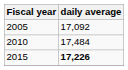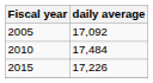2015 | daily average: bold -> normal
